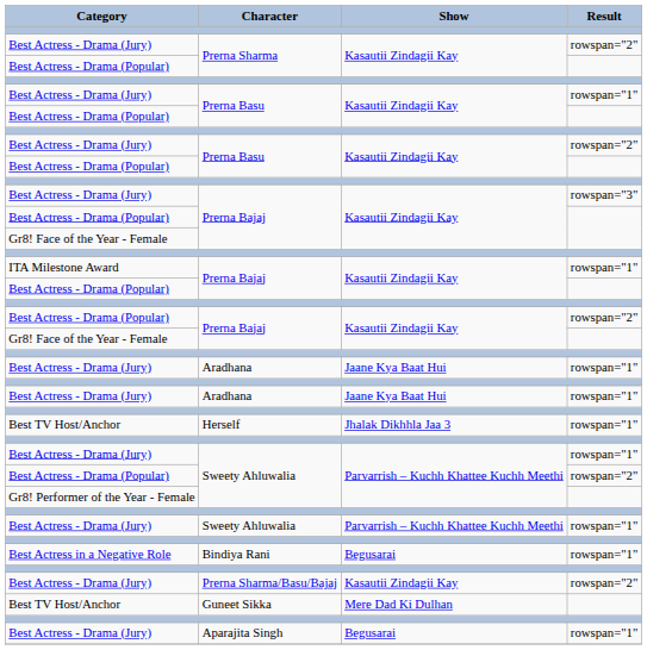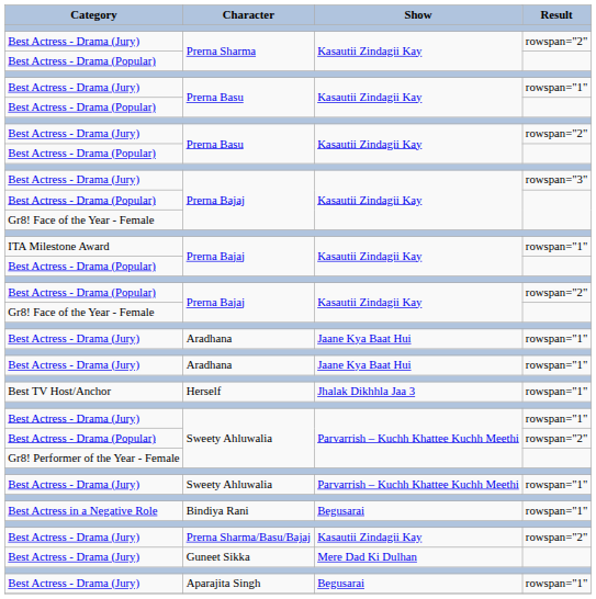Guneet Sikka | Category: Best TV Host/Anchor -> Best Actress - Drama (Jury)
